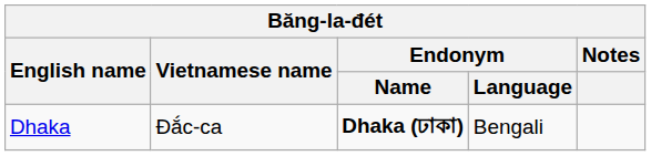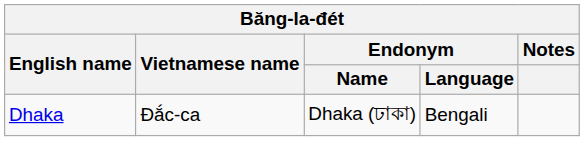Dhaka | Endonym / Name: bold -> normal
